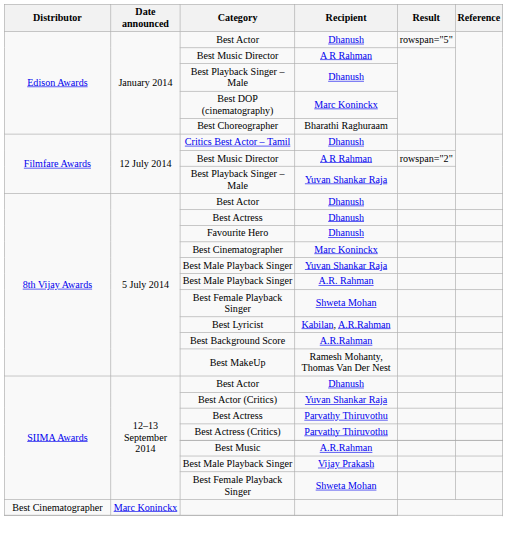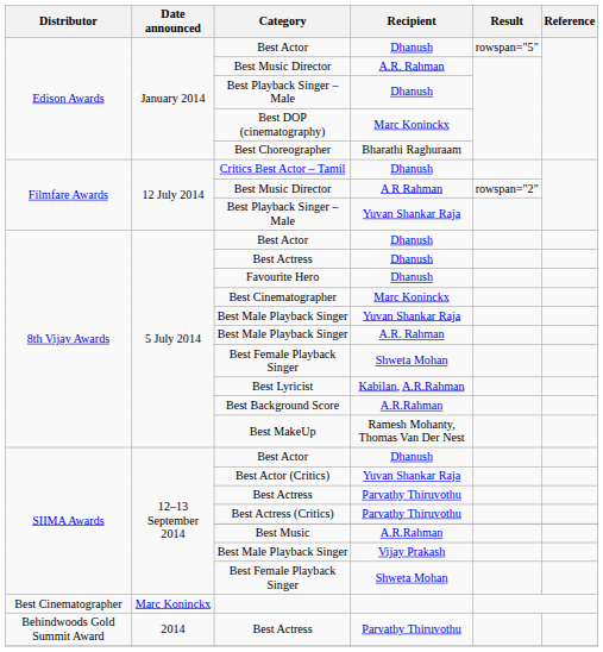Edison Awards / Best Music Director | Recipient: A R Rahman -> A.R. Rahman
+ row: Behindwoods Gold Summit Award | 2014 | Best Actress | Parvathy Thiruvothu
